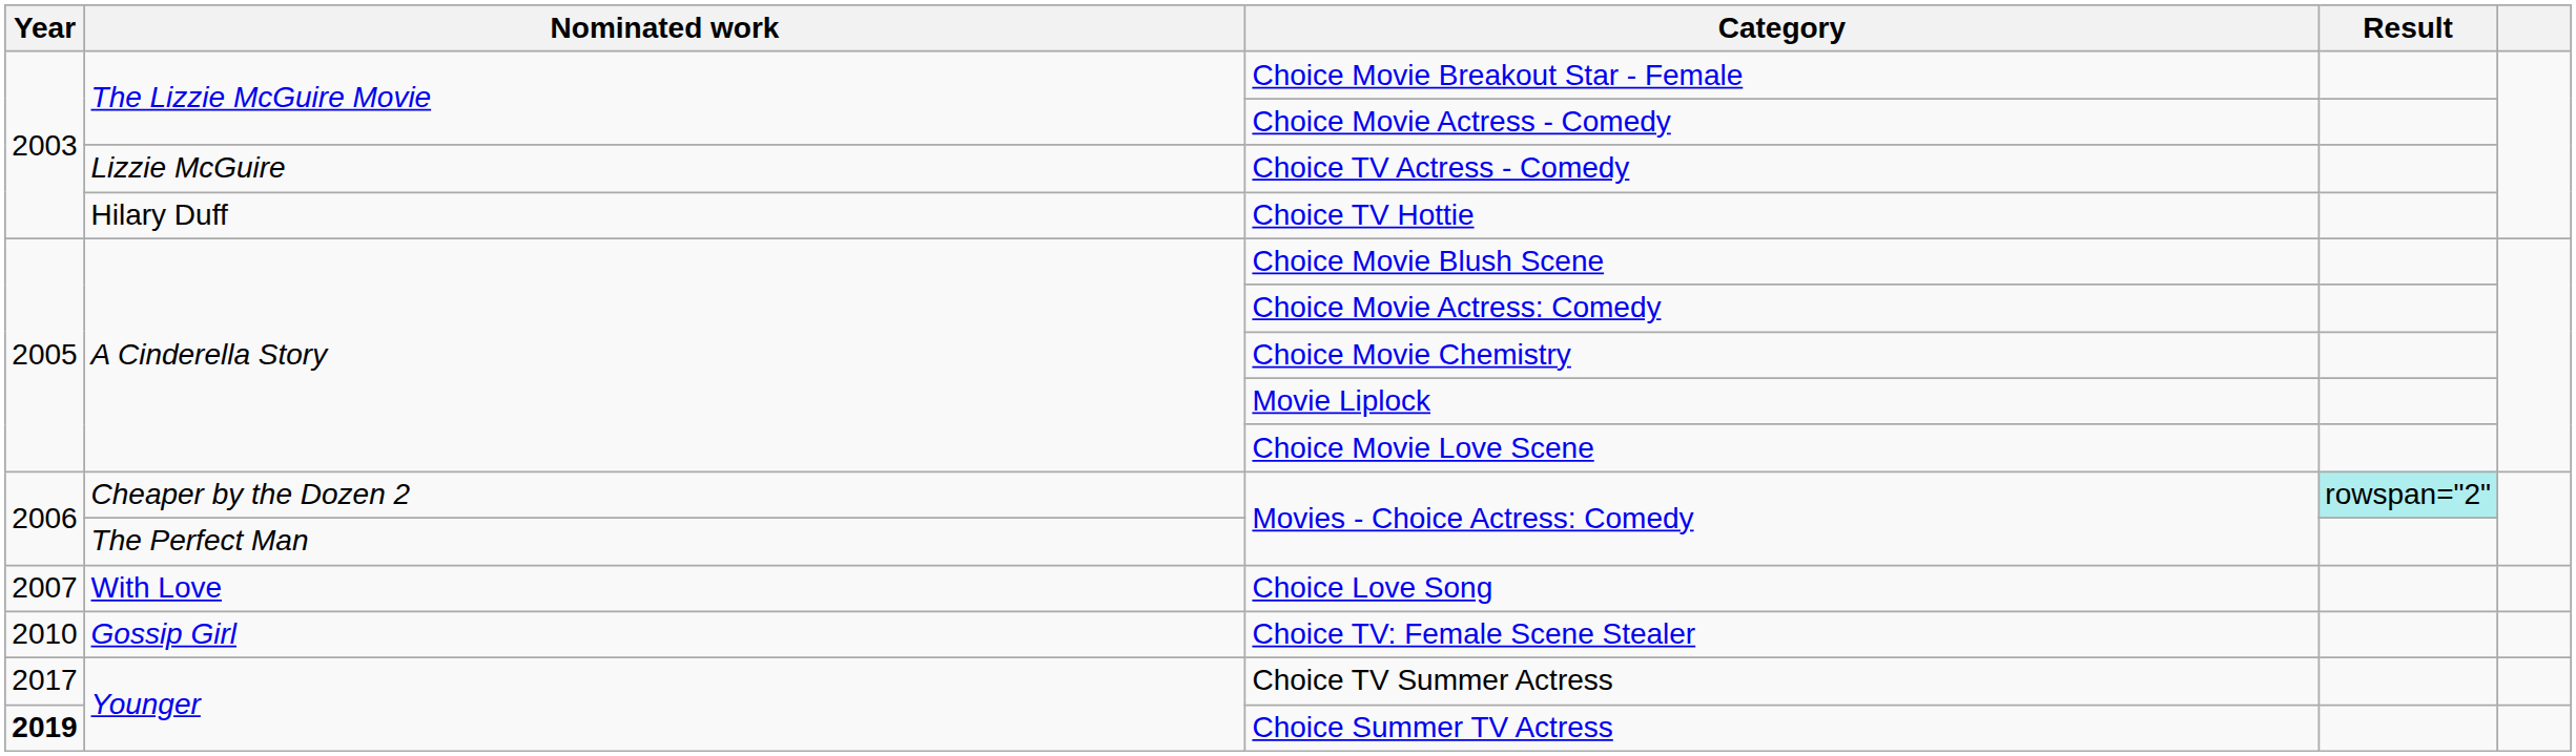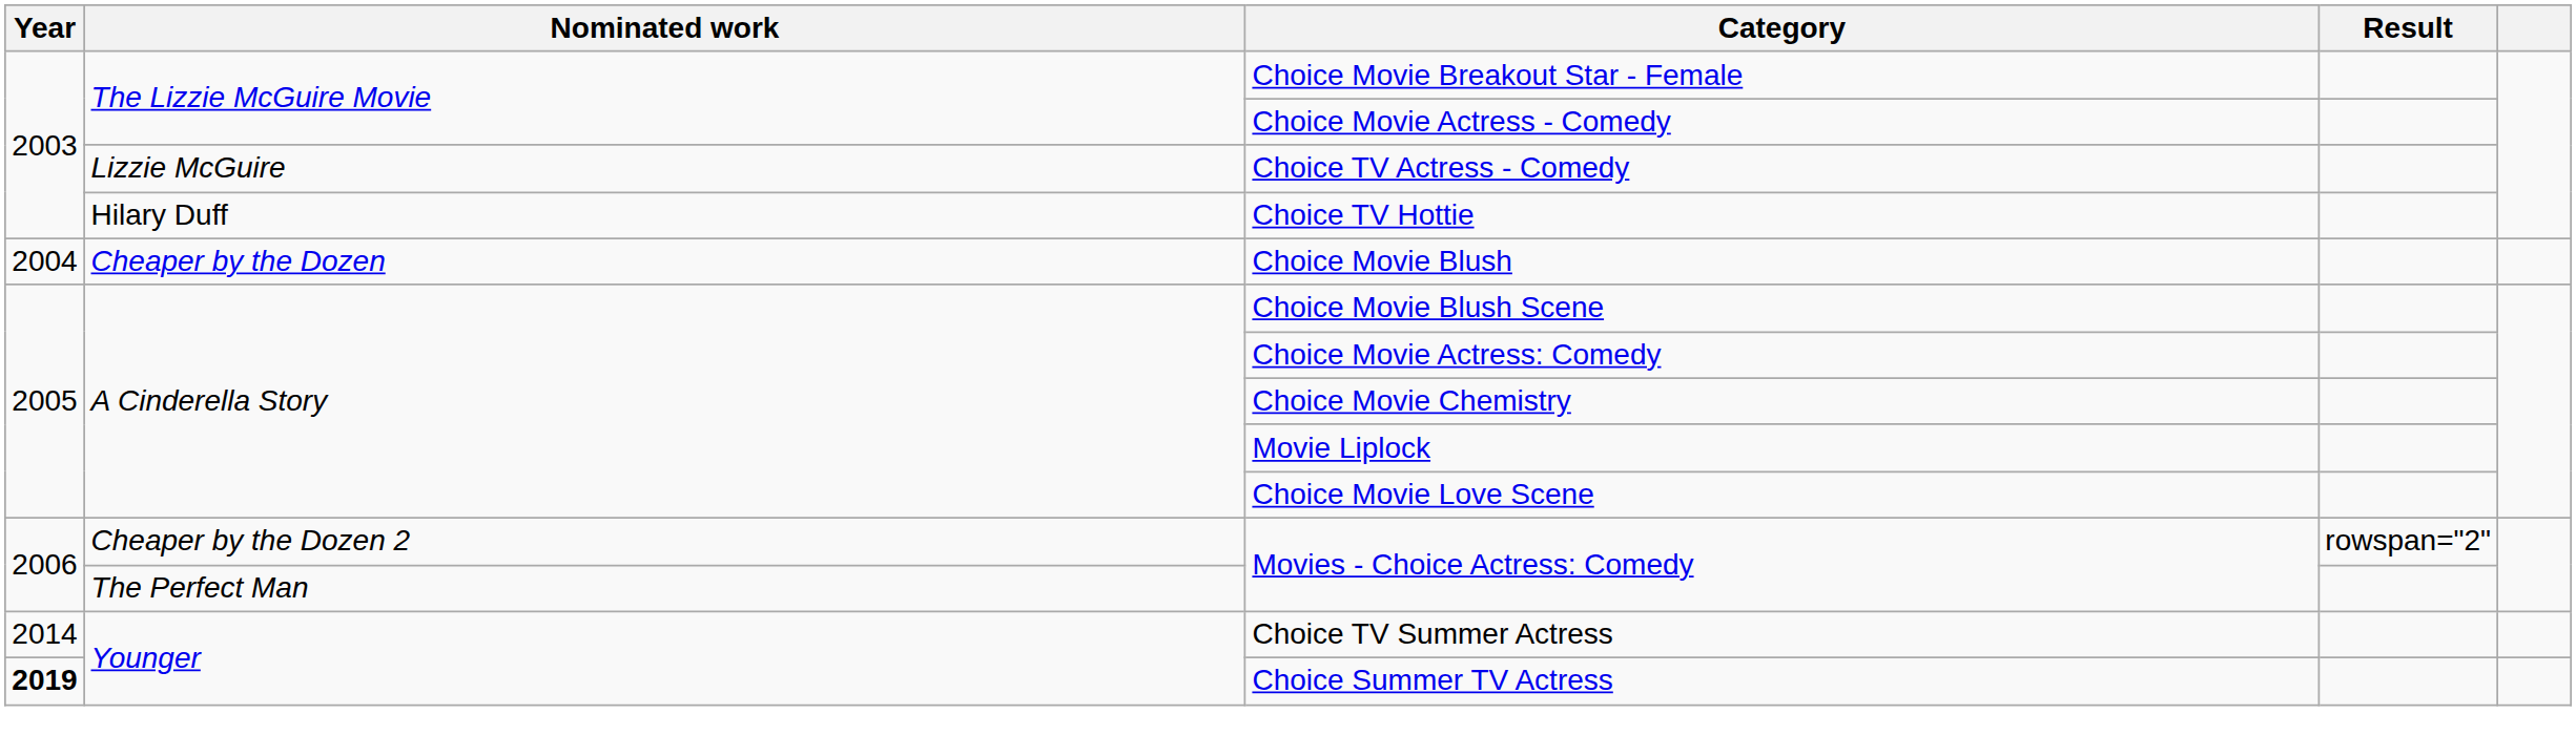+ row: 2004 | Cheaper by the Dozen | Choice Movie Blush
Cheaper by the Dozen 2 / Movies - Choice Actress: Comedy | Result: paleturquoise background -> no background
- row: 2007 | With Love | Choice Love Song
- row: 2010 | Gossip Girl | Choice TV: Female Scene Stealer
Choice TV Summer Actress | Year: 2017 -> 2014
